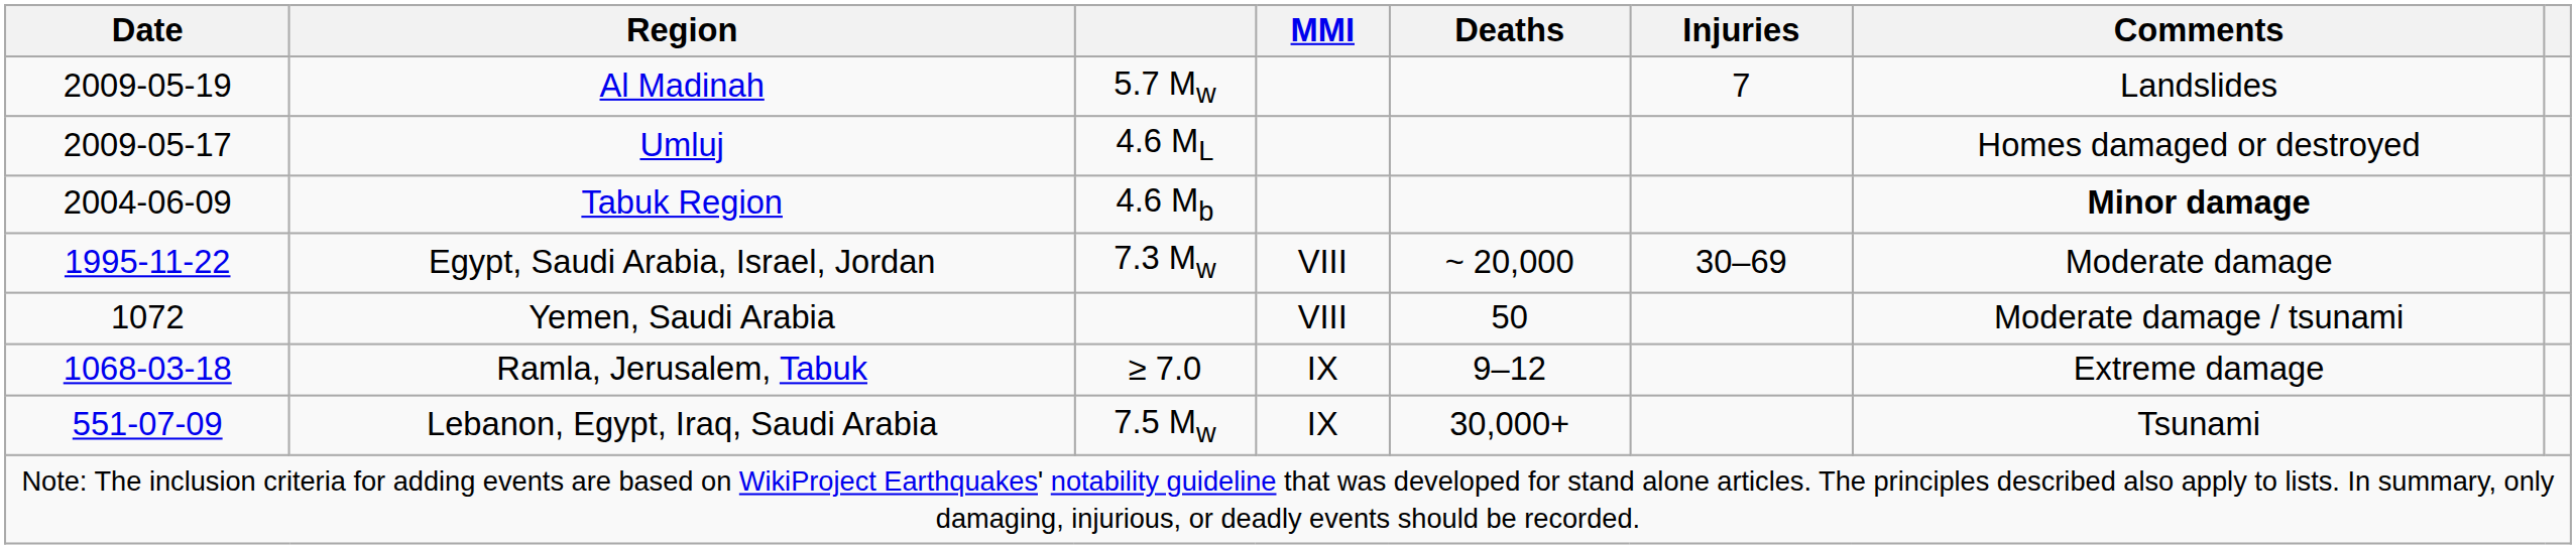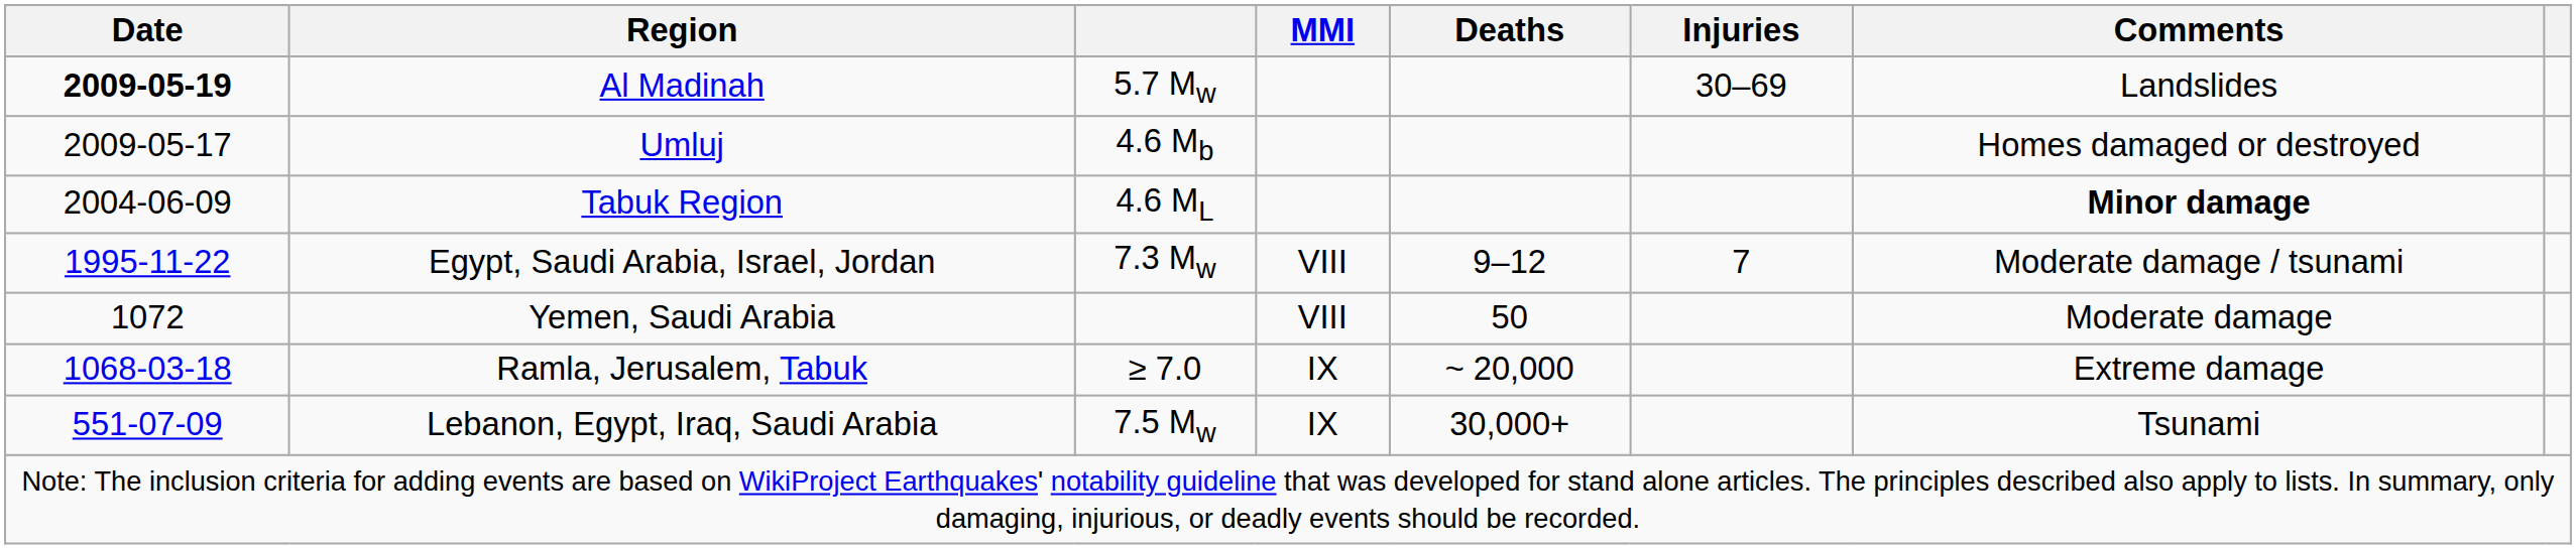Al Madinah | Date: normal -> bold
Al Madinah | Injuries: 7 -> 30–69
Umluj | column 3: 4.6 ML -> 4.6 Mb
Tabuk Region | column 3: 4.6 Mb -> 4.6 ML
Egypt, Saudi Arabia, Israel, Jordan | Deaths: ~ 20,000 -> 9–12
Egypt, Saudi Arabia, Israel, Jordan | Injuries: 30–69 -> 7
Egypt, Saudi Arabia, Israel, Jordan | Comments: Moderate damage -> Moderate damage / tsunami
Yemen, Saudi Arabia | Comments: Moderate damage / tsunami -> Moderate damage
Ramla, Jerusalem, Tabuk | Deaths: 9–12 -> ~ 20,000
